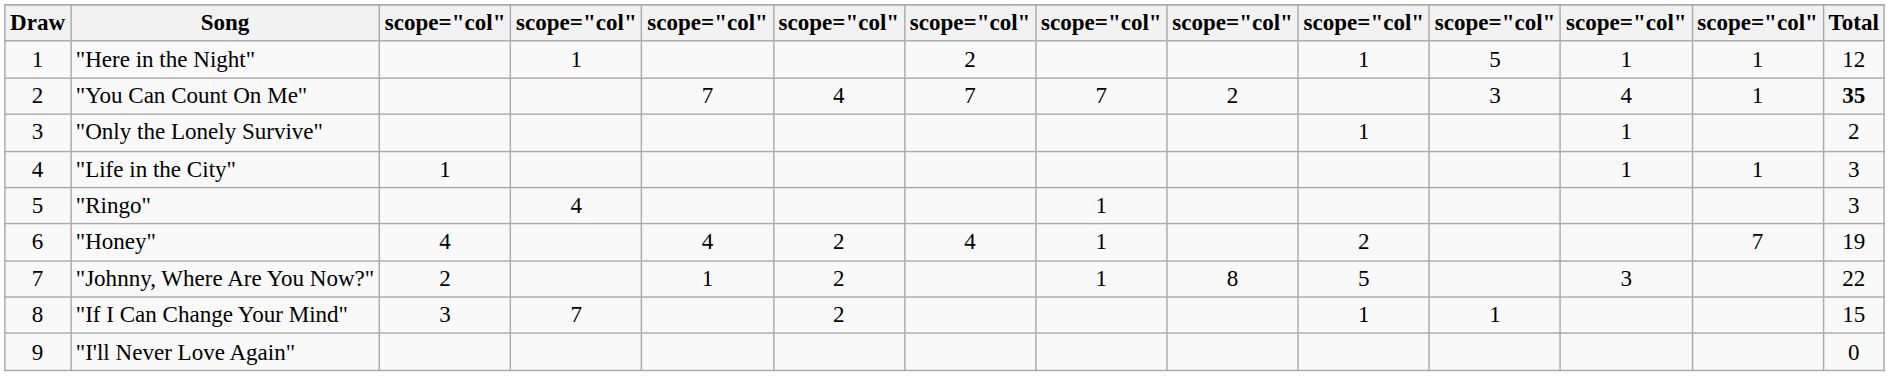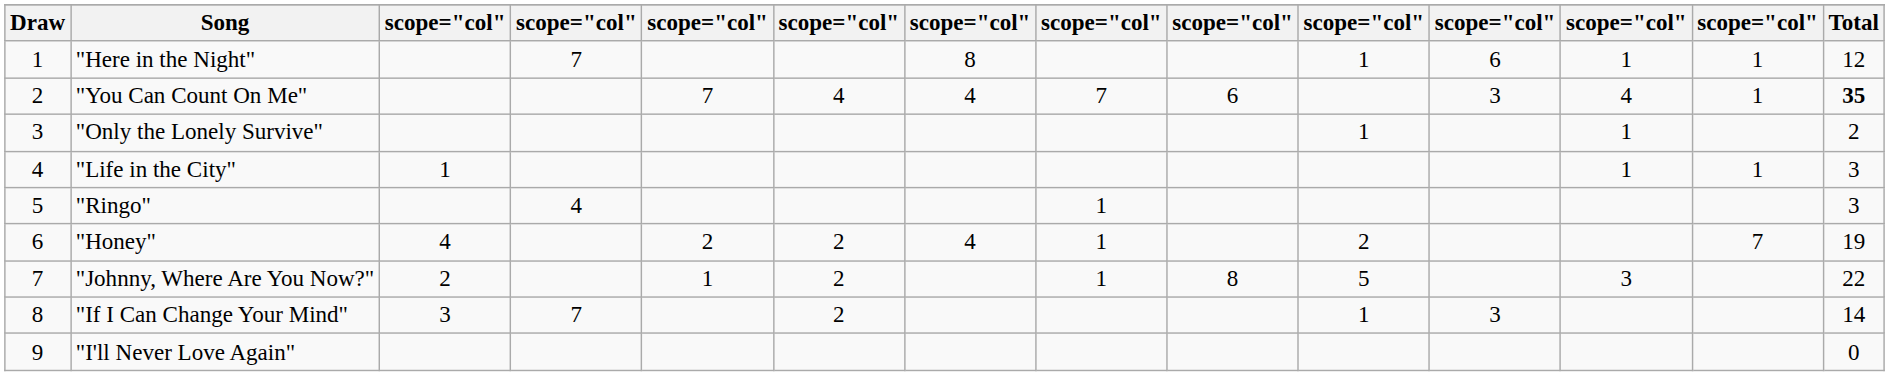"Here in the Night" | column 4: 1 -> 7
"Here in the Night" | column 7: 2 -> 8
"Here in the Night" | column 11: 5 -> 6
"You Can Count On Me" | column 7: 7 -> 4
"You Can Count On Me" | column 9: 2 -> 6
"Honey" | column 5: 4 -> 2
"If I Can Change Your Mind" | column 11: 1 -> 3
"If I Can Change Your Mind" | Total: 15 -> 14
